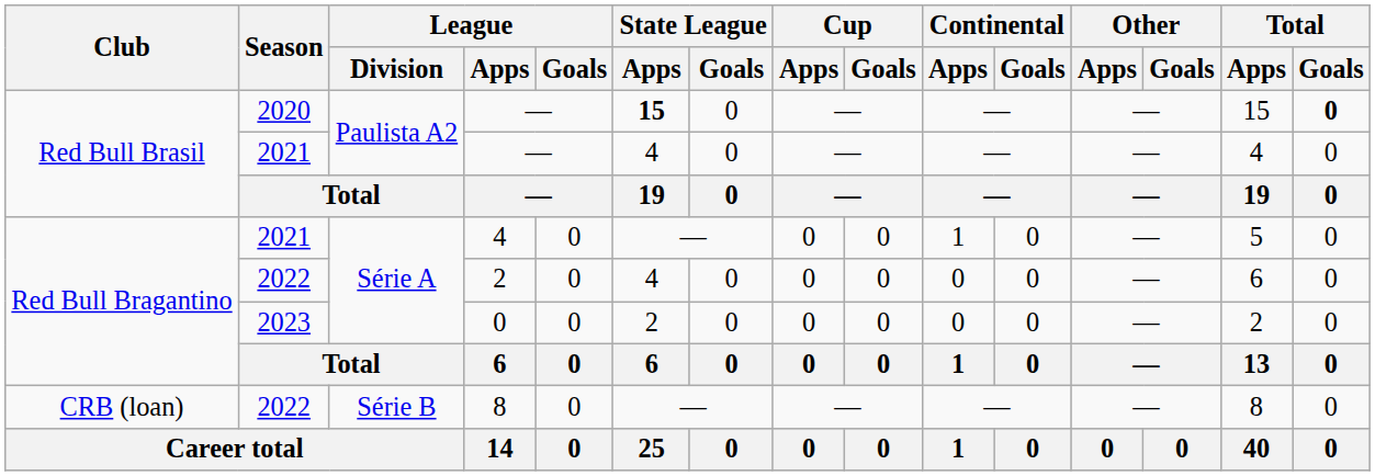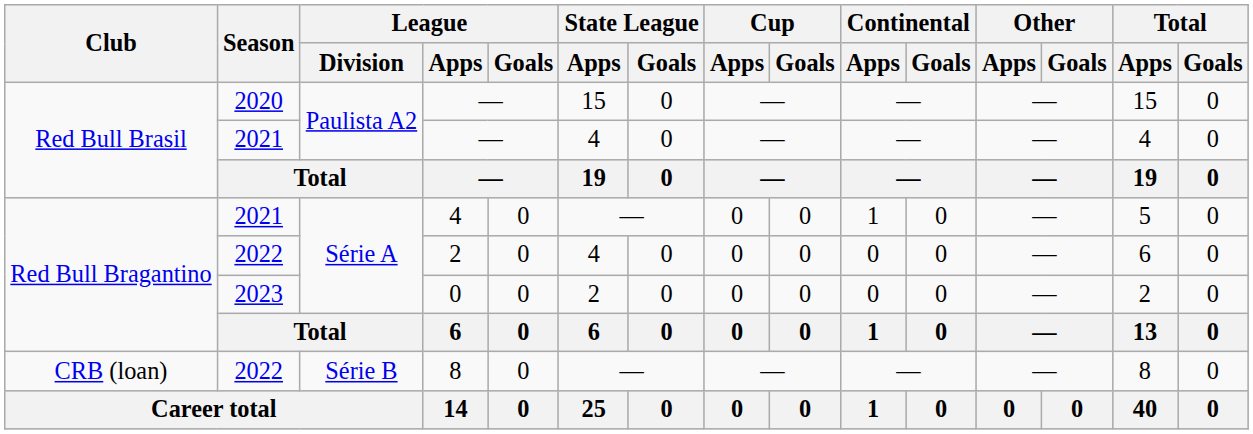2020 / — | State League / Apps: bold -> normal
2020 / — | Total / Goals: bold -> normal
